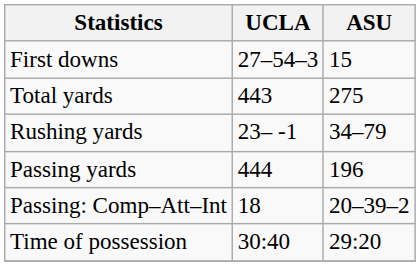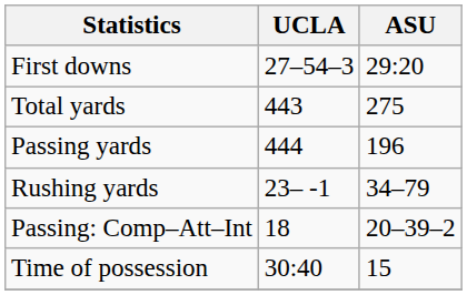First downs | ASU: 15 -> 29:20
rows swapped: Rushing yards <-> Passing yards
Time of possession | ASU: 29:20 -> 15
